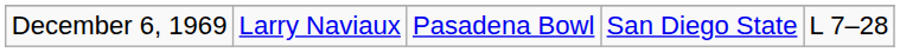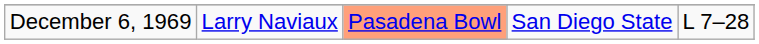December 6, 1969 | column 3: no background -> lightsalmon background
